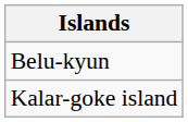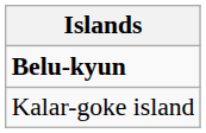row 2 | column 1: normal -> bold
